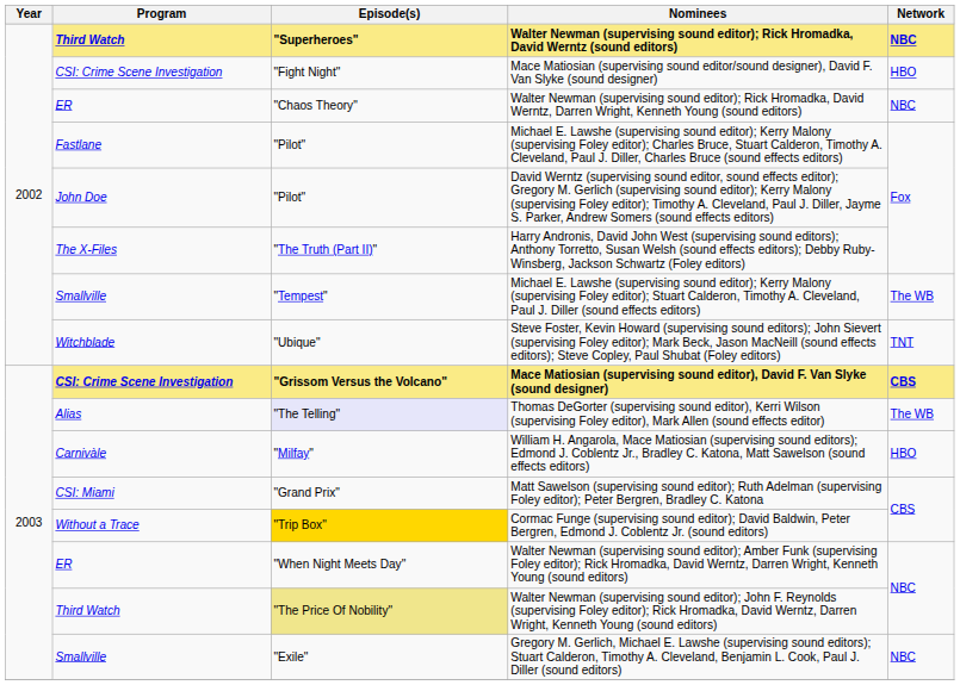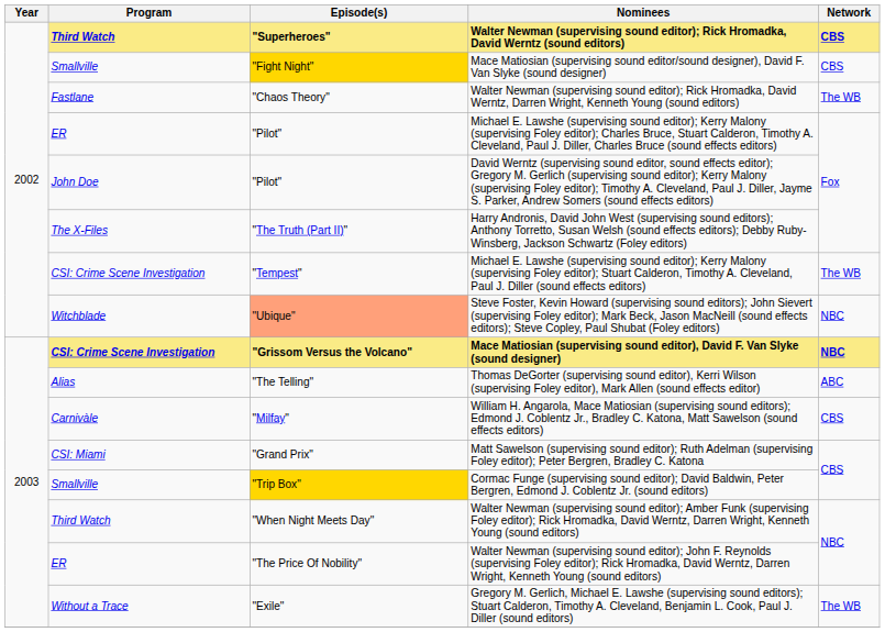row 2 | Network: NBC -> CBS
row 3 | Program: CSI: Crime Scene Investigation -> Smallville
row 3 | Episode(s): no background -> gold background
row 3 | Network: HBO -> CBS
row 4 | Program: ER -> Fastlane
row 4 | Network: NBC -> The WB
row 5 | Program: Fastlane -> ER
row 8 | Program: Smallville -> CSI: Crime Scene Investigation
row 9 | Episode(s): no background -> lightsalmon background
row 9 | Network: TNT -> NBC
row 10 | Network: CBS -> NBC
row 11 | Episode(s): lavender background -> no background
row 11 | Network: The WB -> ABC
row 12 | Network: HBO -> CBS
row 14 | Program: Without a Trace -> Smallville
row 15 | Program: ER -> Third Watch
row 16 | Program: Third Watch -> ER
row 16 | Episode(s): khaki background -> no background
row 17 | Program: Smallville -> Without a Trace
row 17 | Network: NBC -> The WB
